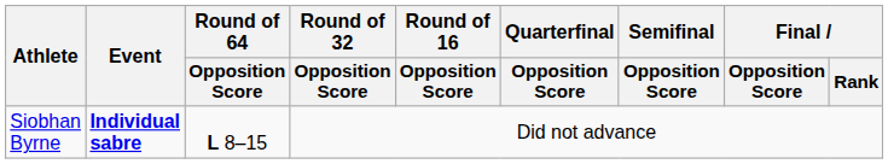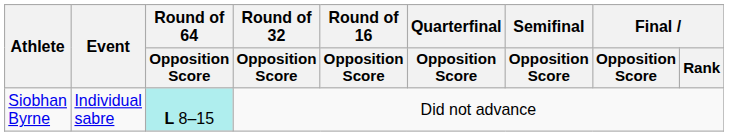Siobhan Byrne | Event: bold -> normal
Siobhan Byrne | Round of 64 / Opposition Score: no background -> paleturquoise background
